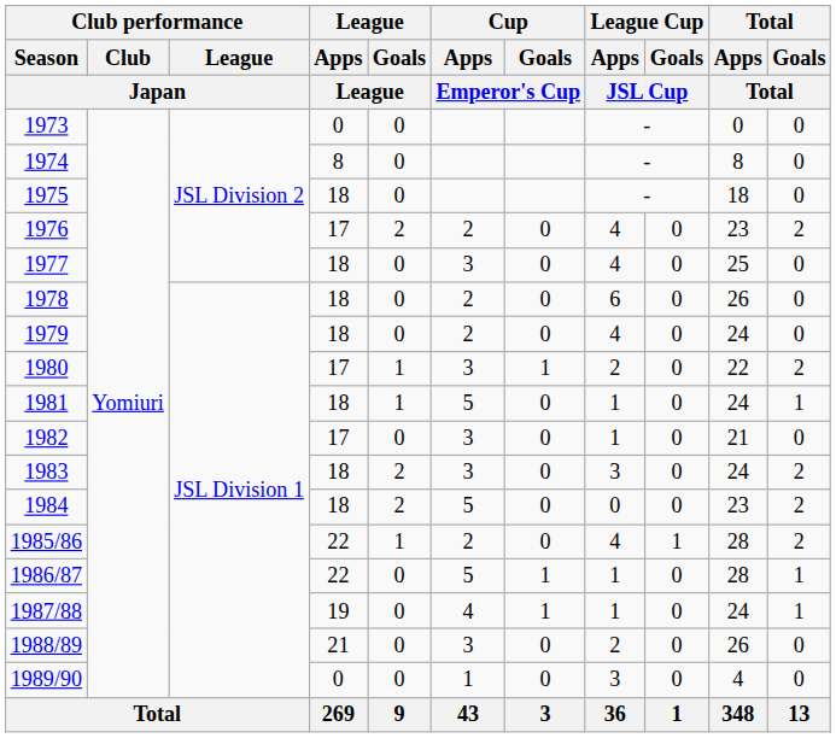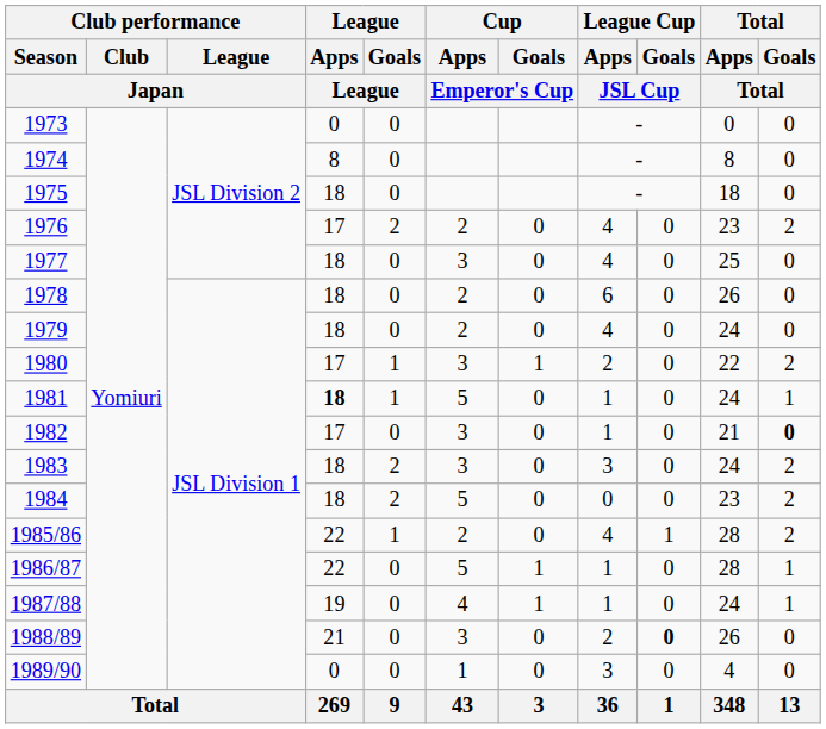1981 | League / Apps / League: normal -> bold
1982 | Total / Goals / Total: normal -> bold
1988/89 | League Cup / Goals / JSL Cup: normal -> bold
